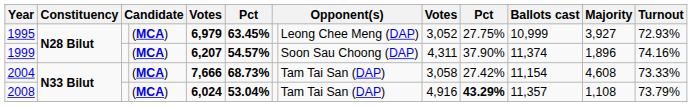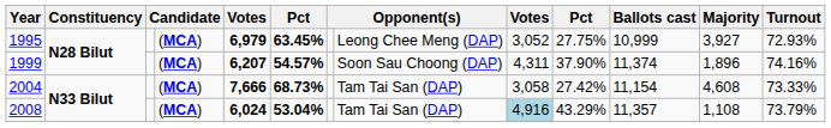2008 | column 9: no background -> lightblue background
2008 | column 10: bold -> normal
